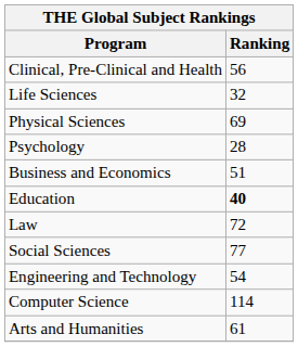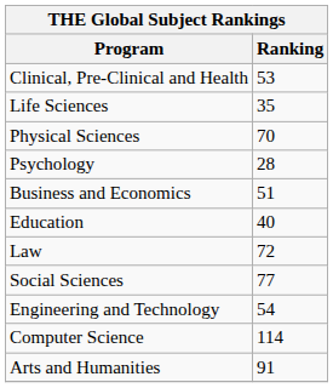Clinical, Pre-Clinical and Health | Ranking: 56 -> 53
Life Sciences | Ranking: 32 -> 35
Physical Sciences | Ranking: 69 -> 70
Education | Ranking: bold -> normal
Arts and Humanities | Ranking: 61 -> 91
